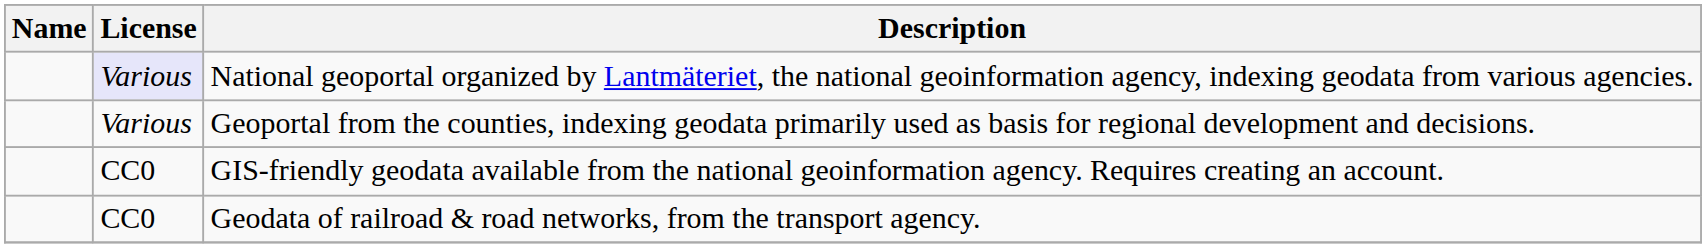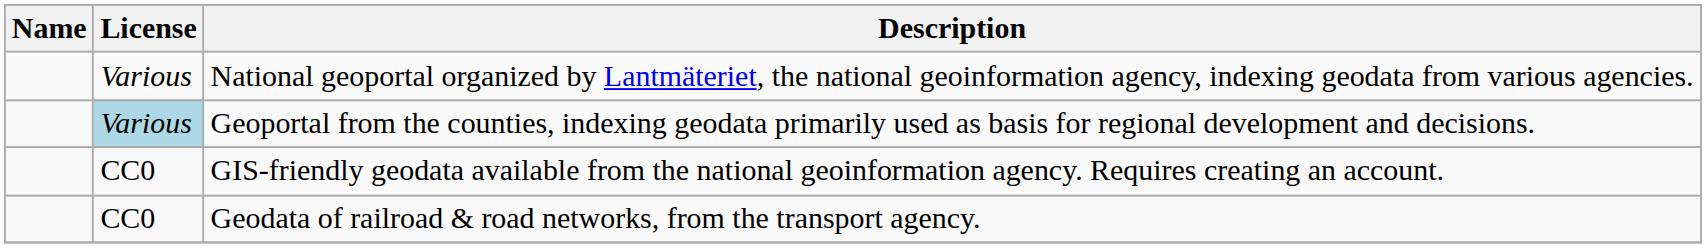row 2 | License: lavender background -> no background
row 3 | License: no background -> lightblue background
